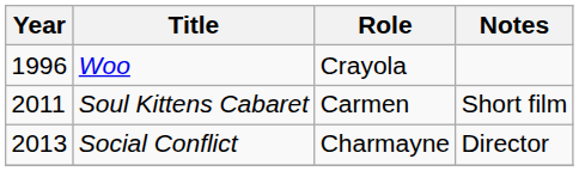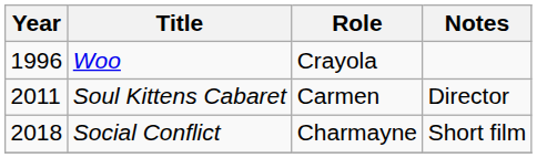Soul Kittens Cabaret | Notes: Short film -> Director
Social Conflict | Year: 2013 -> 2018
Social Conflict | Notes: Director -> Short film
